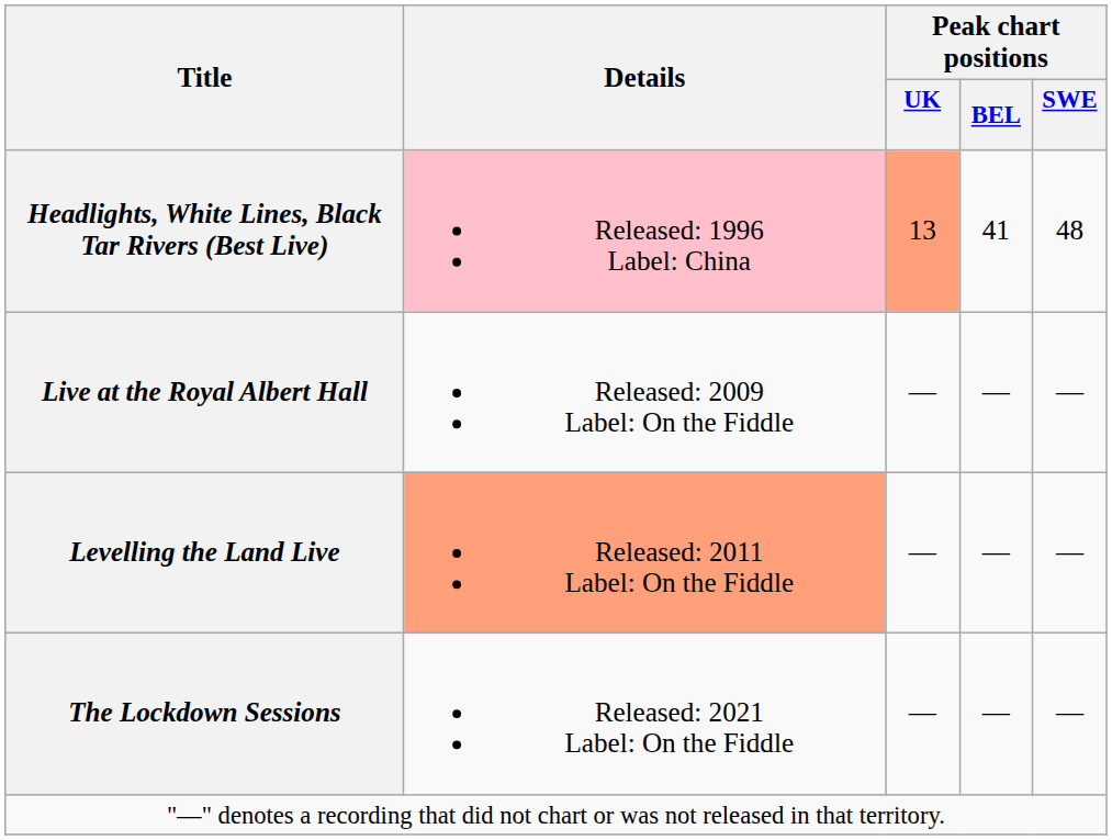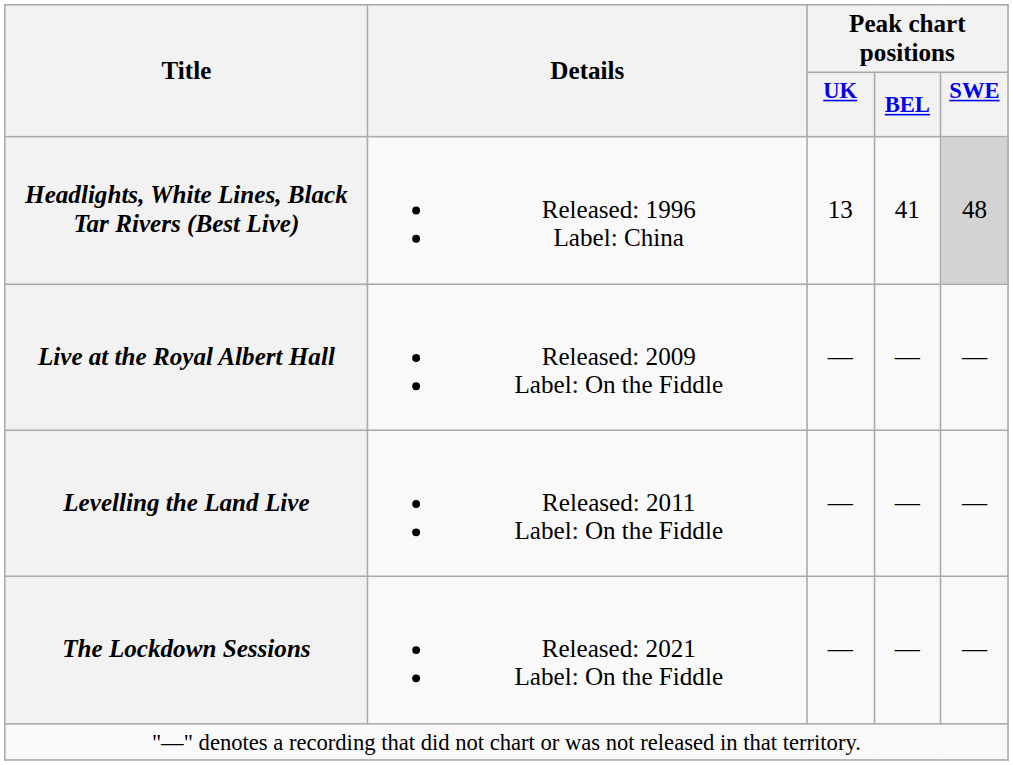Headlights, White Lines, Black Tar Rivers (Best Live) | Details: pink background -> no background
Headlights, White Lines, Black Tar Rivers (Best Live) | Peak chart positions / UK: lightsalmon background -> no background
Headlights, White Lines, Black Tar Rivers (Best Live) | Peak chart positions / SWE: no background -> lightgrey background
Levelling the Land Live | Details: lightsalmon background -> no background
